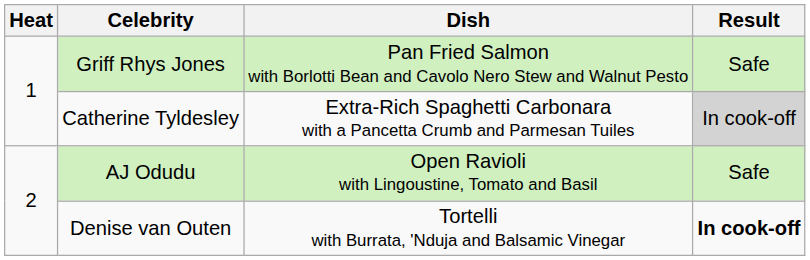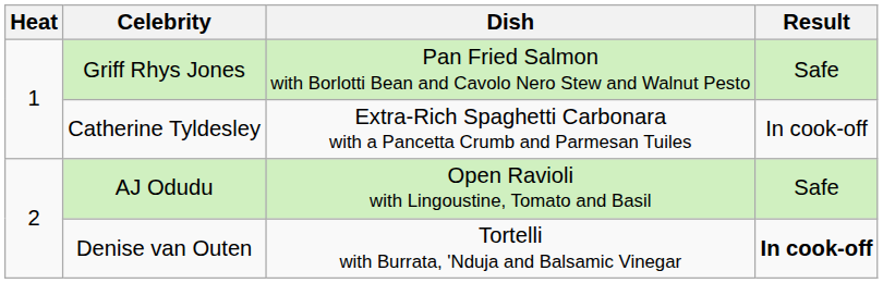Catherine Tyldesley | Result: lightgrey background -> no background
